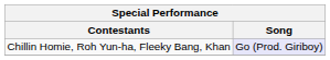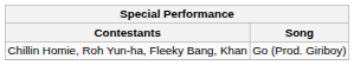Chillin Homie, Roh Yun-ha, Fleeky Bang, Khan | Song: lavender background -> no background
